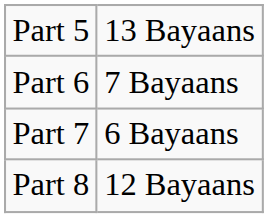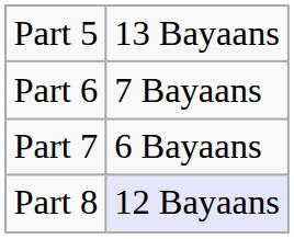Part 8 | column 2: no background -> lavender background
